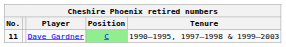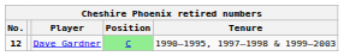Dave Gardner | No.: 11 -> 12
